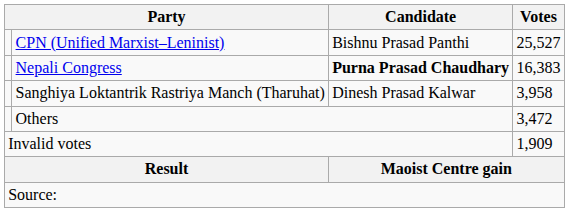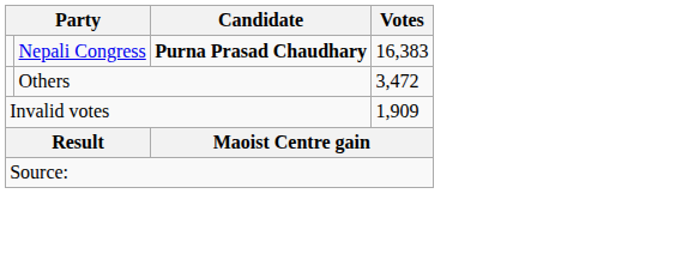- row: CPN (Unified Marxist–Leninist) | Bishnu Prasad Panthi | 25,527
- row: Sanghiya Loktantrik Rastriya Manch (Tharuhat) | Dinesh Prasad Kalwar | 3,958
